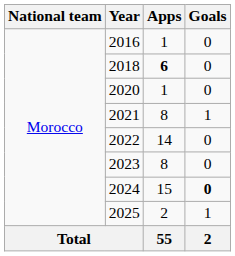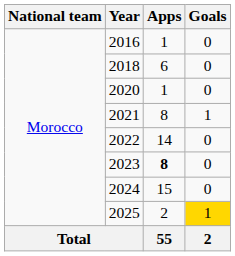2018 | Apps: bold -> normal
2023 | Apps: normal -> bold
2024 | Goals: bold -> normal
2025 | Goals: no background -> gold background
